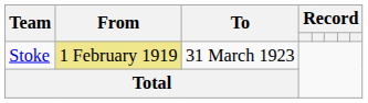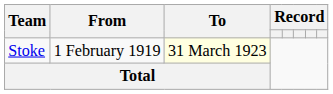Stoke | From: khaki background -> no background
Stoke | To: no background -> lightyellow background
